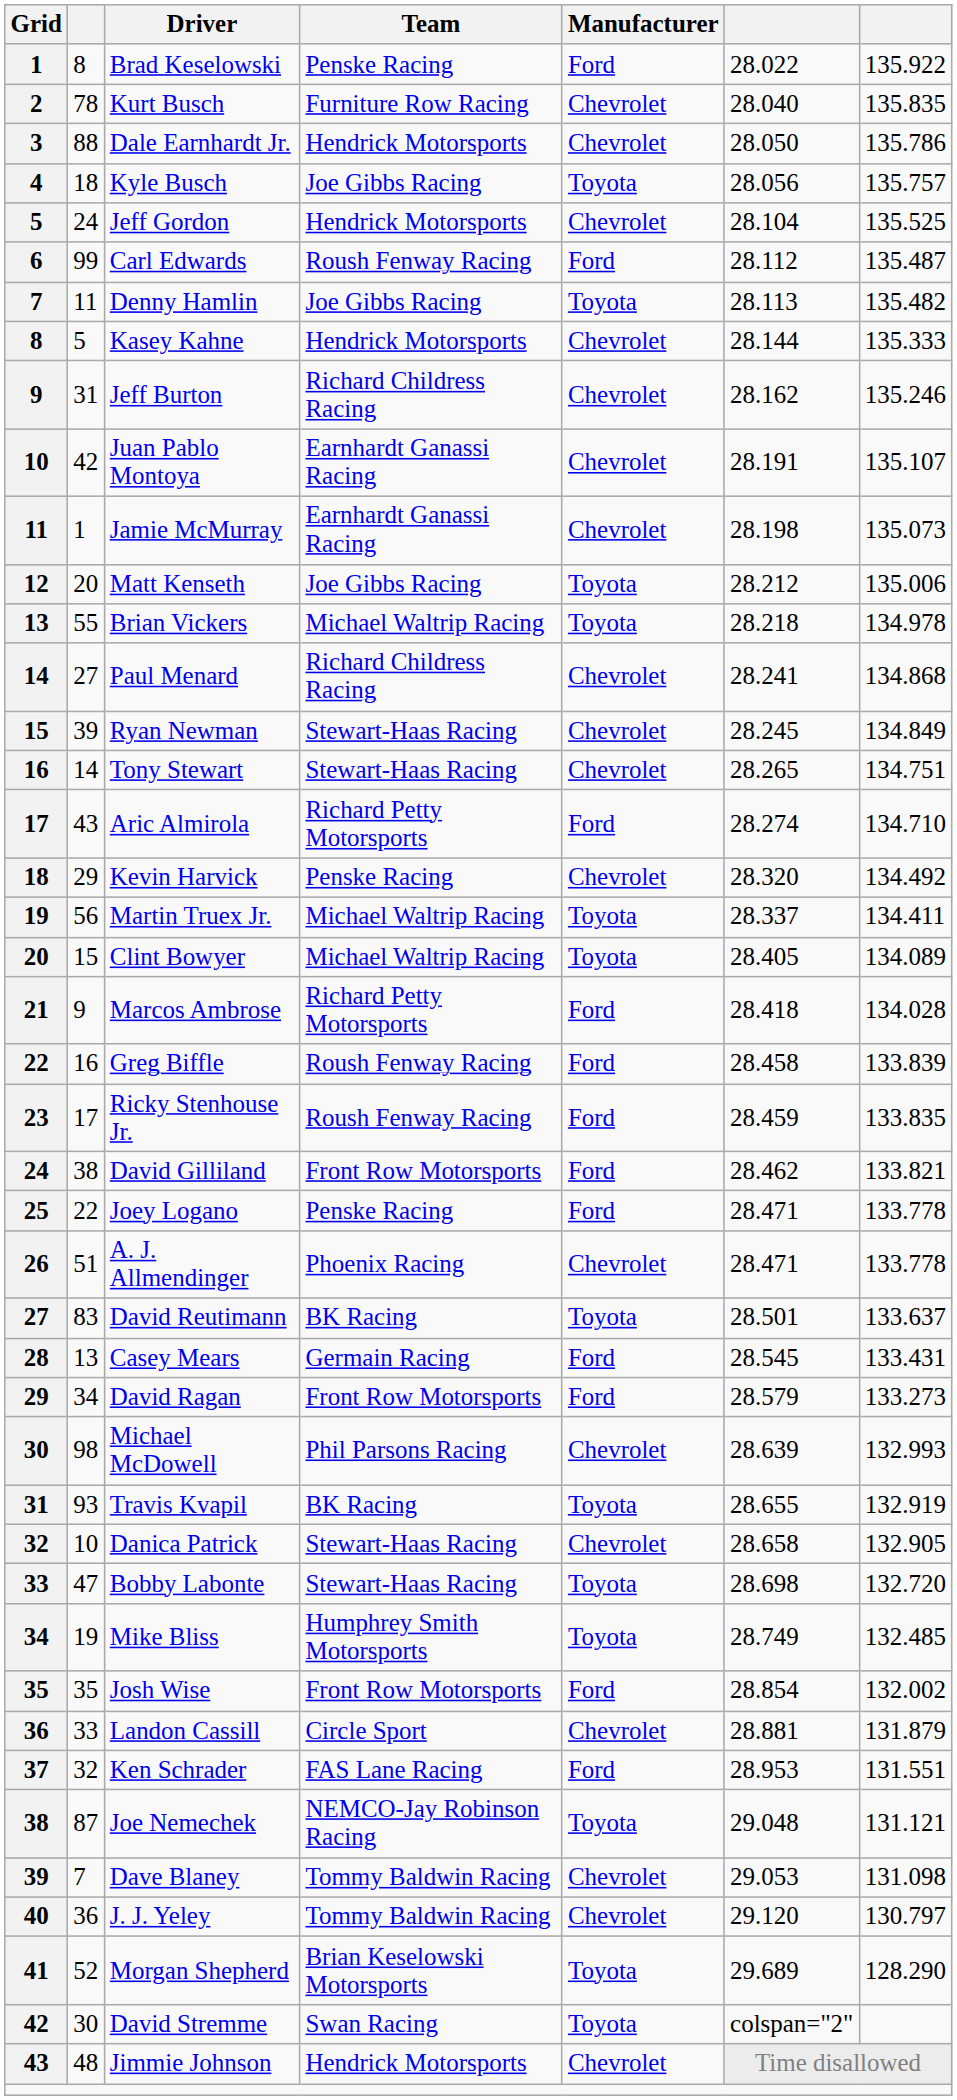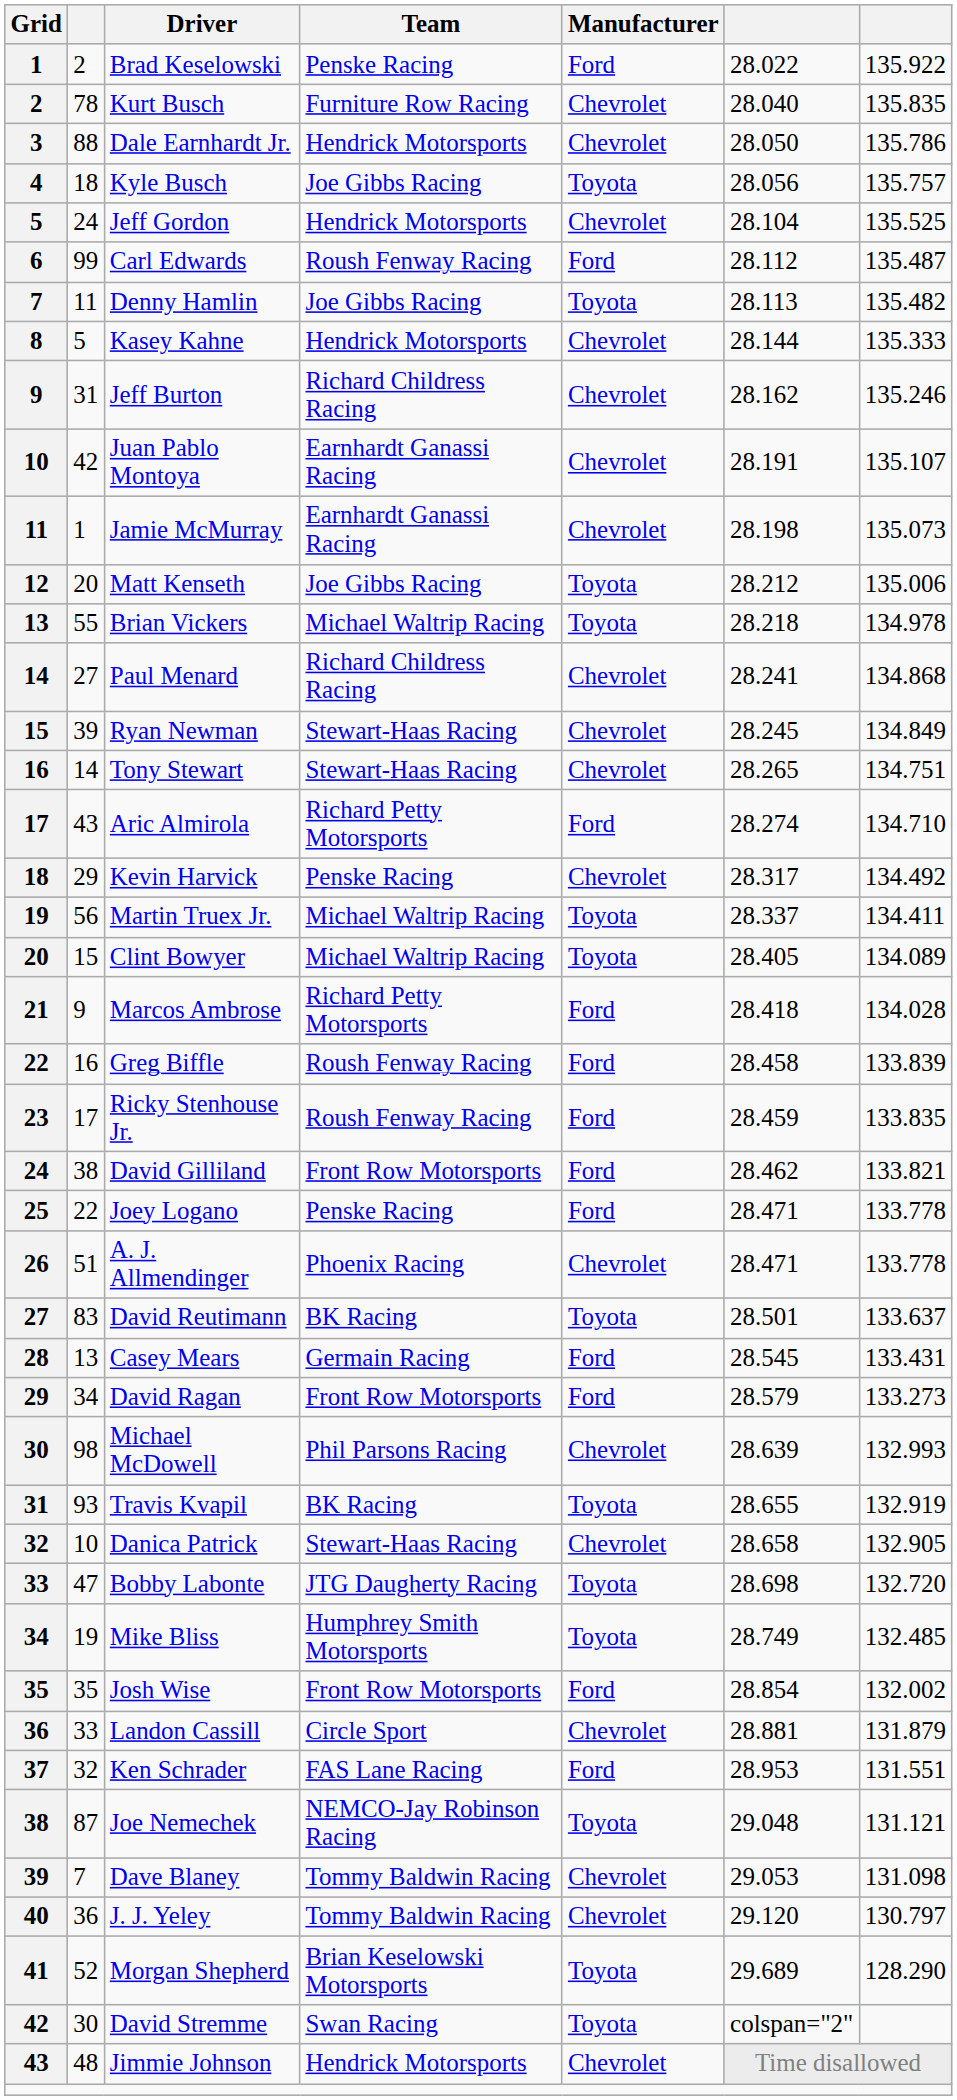Brad Keselowski | column 2: 8 -> 2
Kevin Harvick | column 6: 28.320 -> 28.317
Bobby Labonte | Team: Stewart-Haas Racing -> JTG Daugherty Racing
